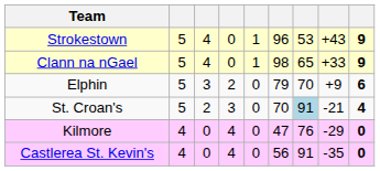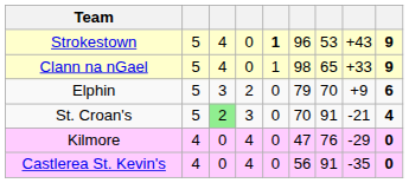Strokestown | column 5: normal -> bold
St. Croan's | column 3: no background -> lightgreen background
St. Croan's | column 7: lightblue background -> no background
